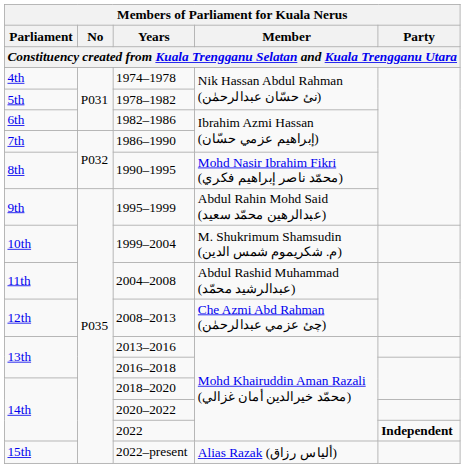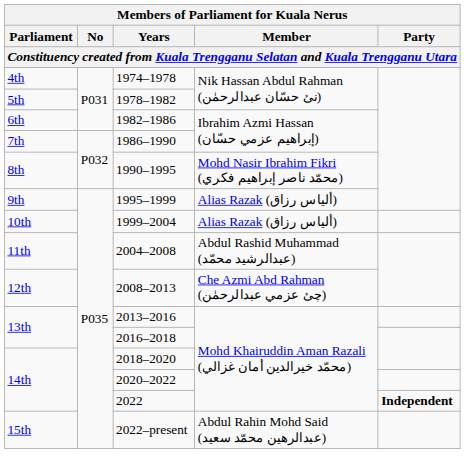1995–1999 | Member: Abdul Rahin Mohd Said (عبدالرهين محمّد سعيد) -> Alias Razak (ألياس رزاق)
1999–2004 | Member: M. Shukrimum Shamsudin (م. شكريموم شمس الدين) -> Alias Razak (ألياس رزاق)
2022–present | Member: Alias Razak (ألياس رزاق) -> Abdul Rahin Mohd Said (عبدالرهين محمّد سعيد)
